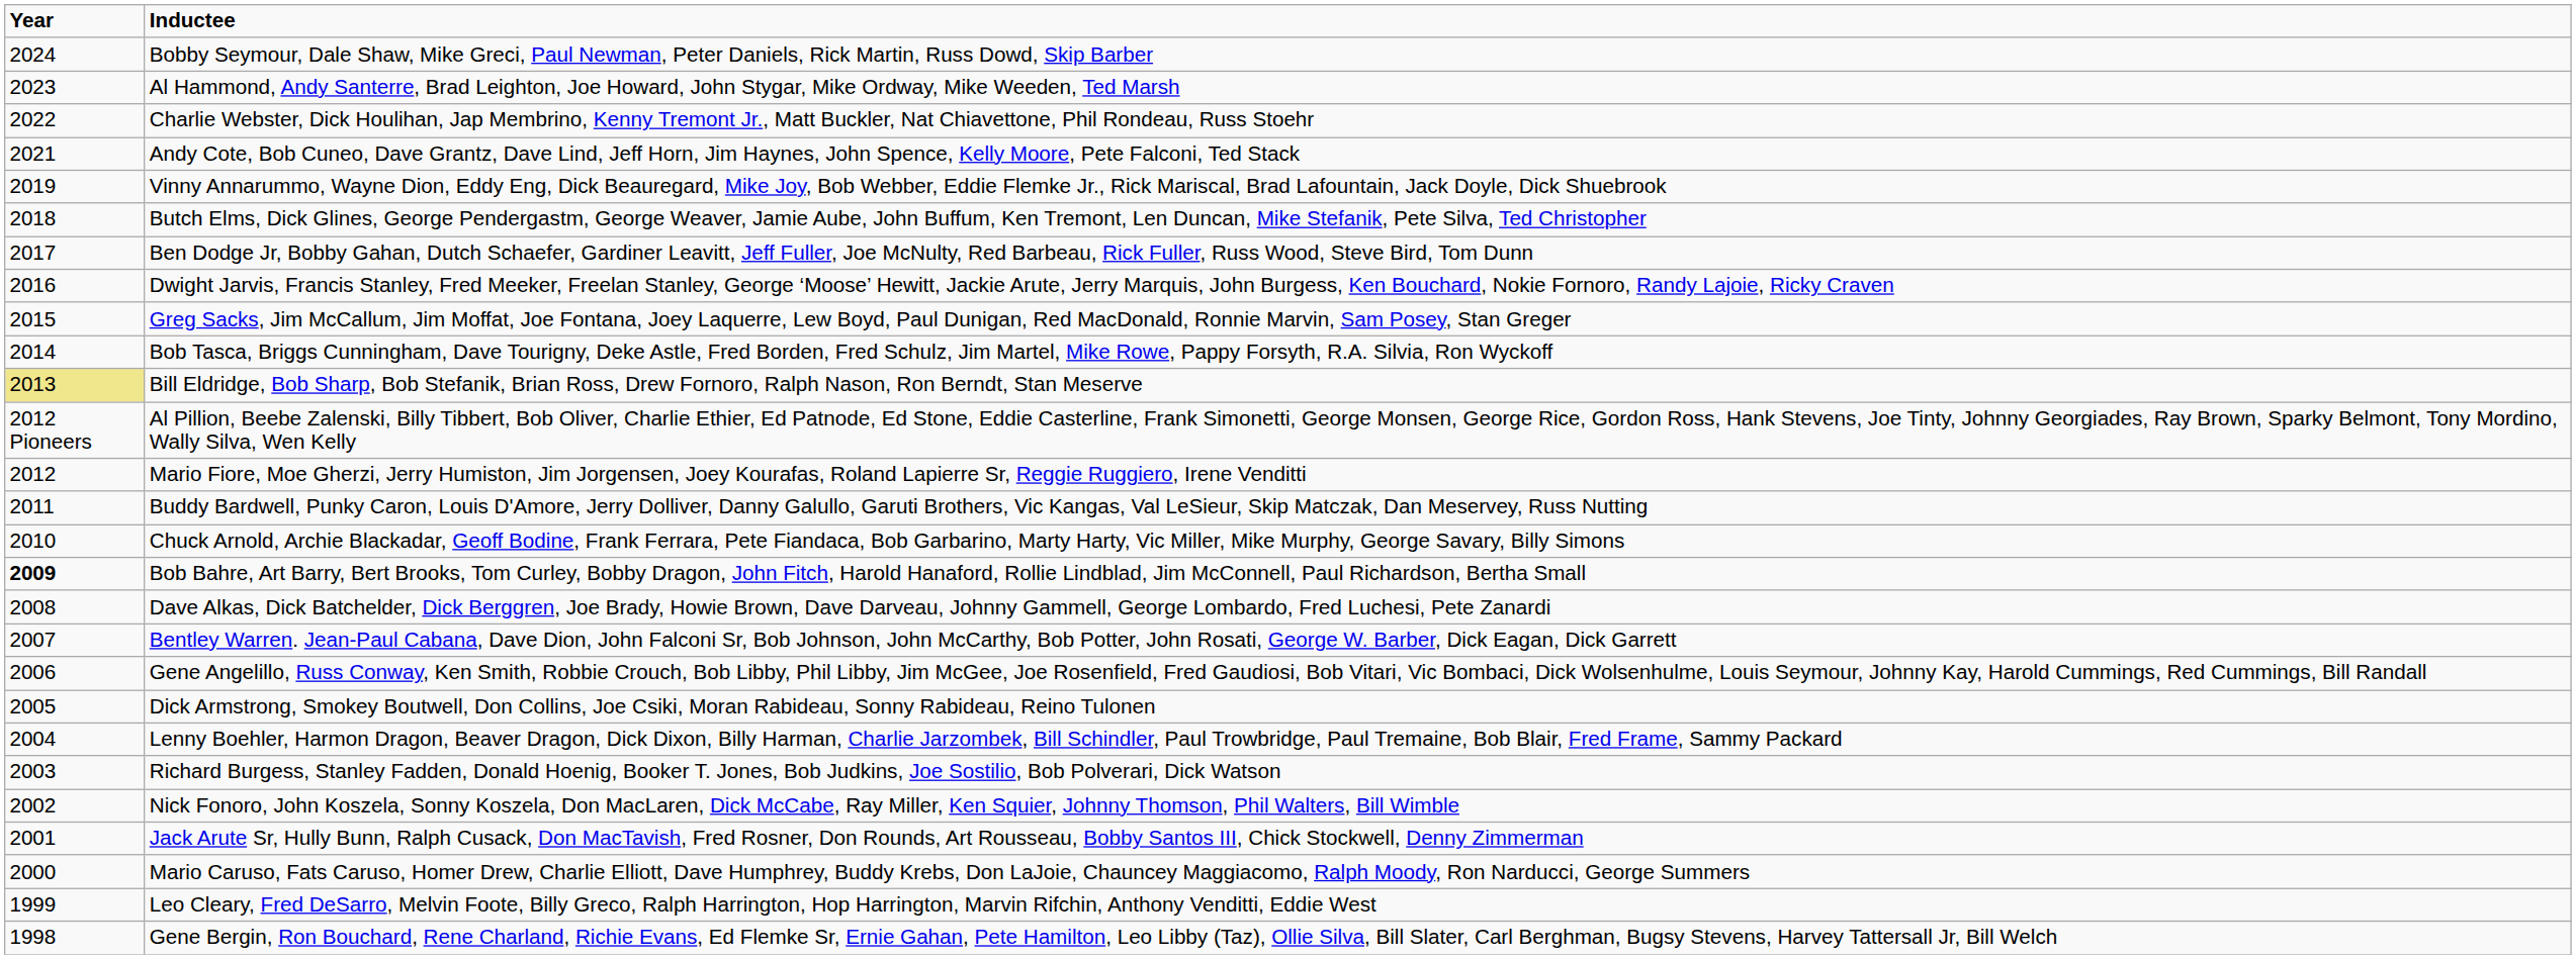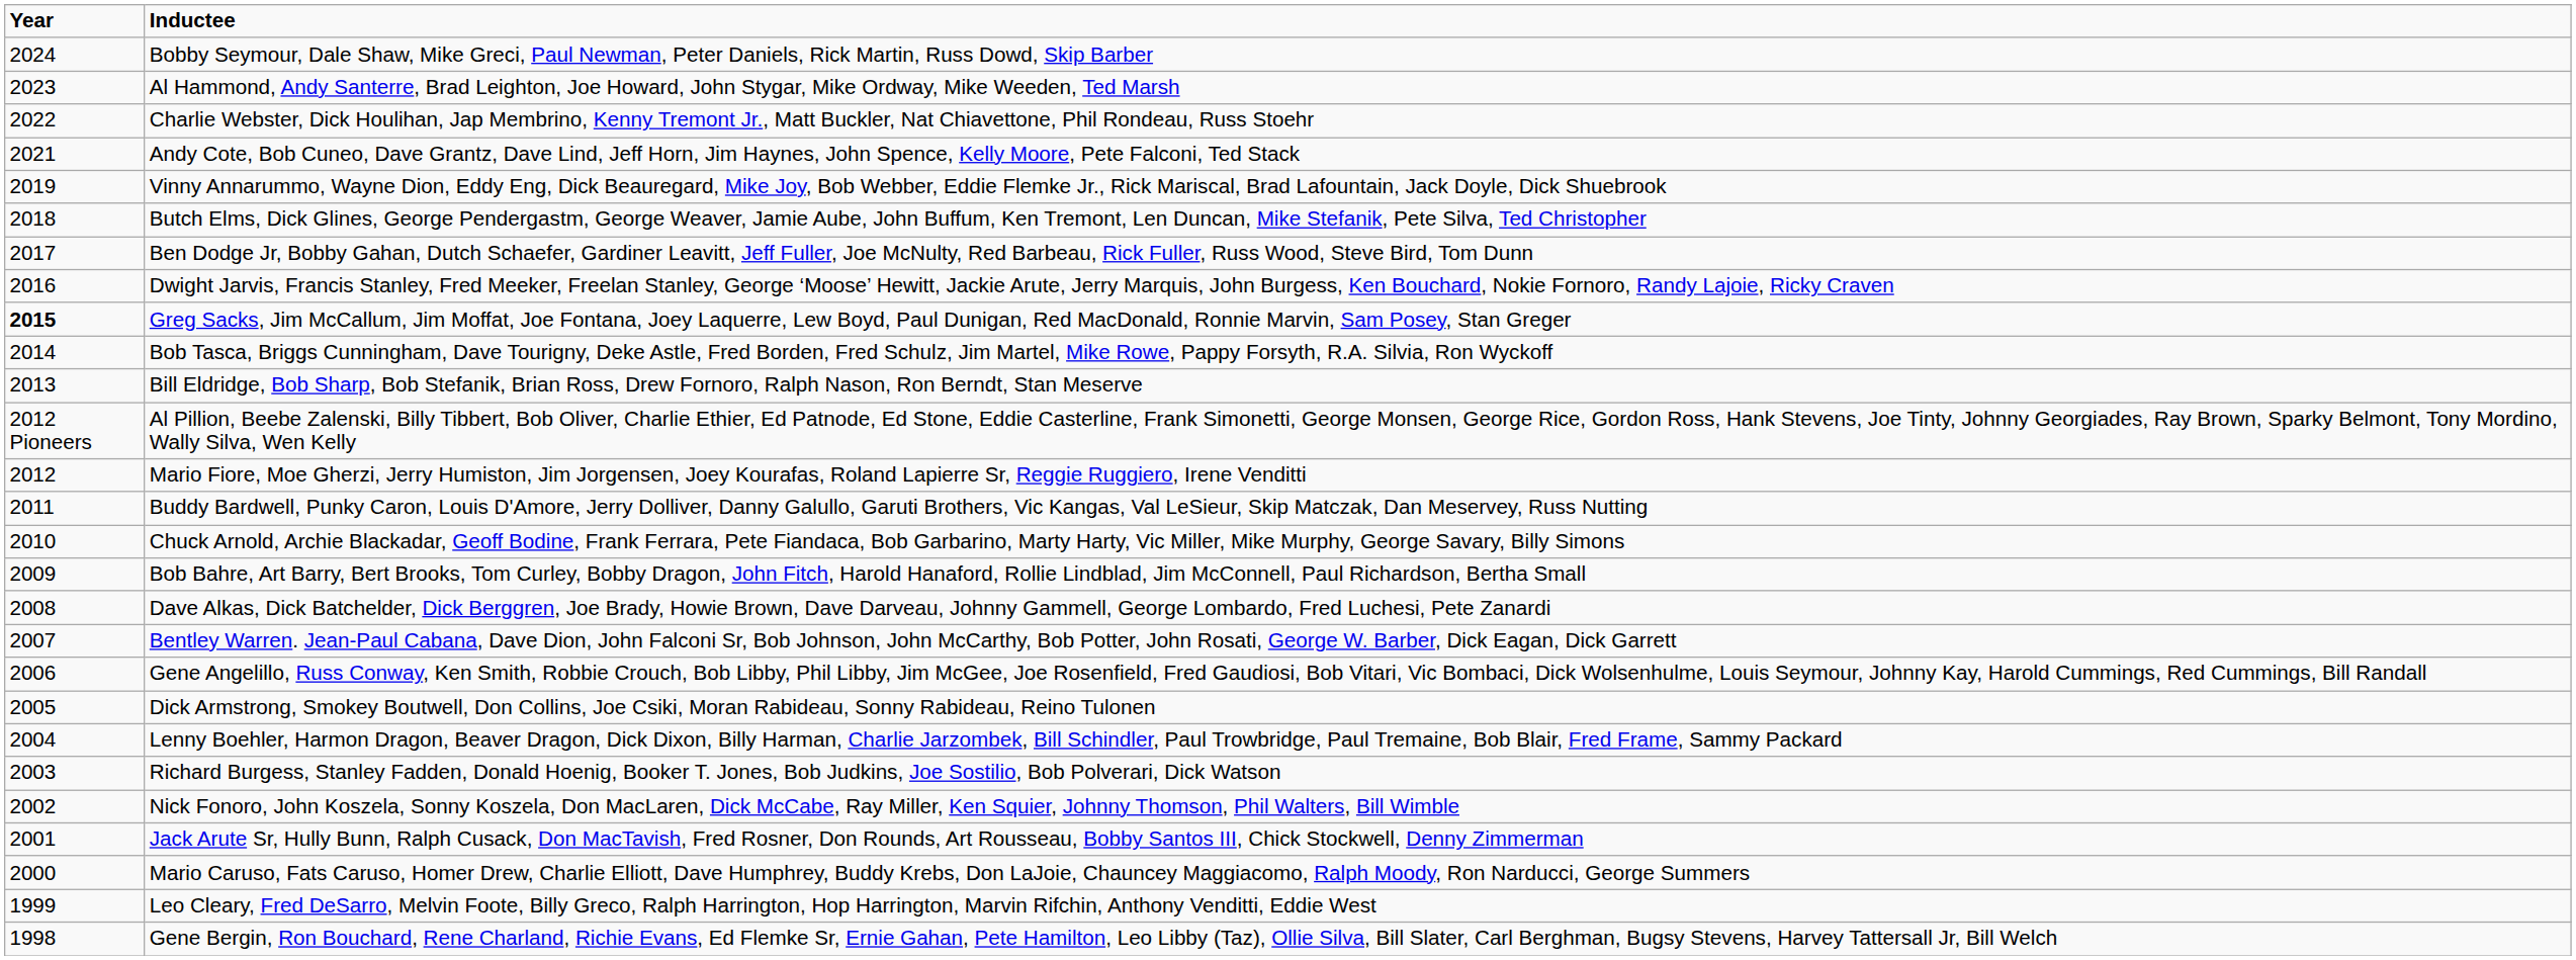row 10 | Year: normal -> bold
row 12 | Year: khaki background -> no background
row 17 | Year: bold -> normal
